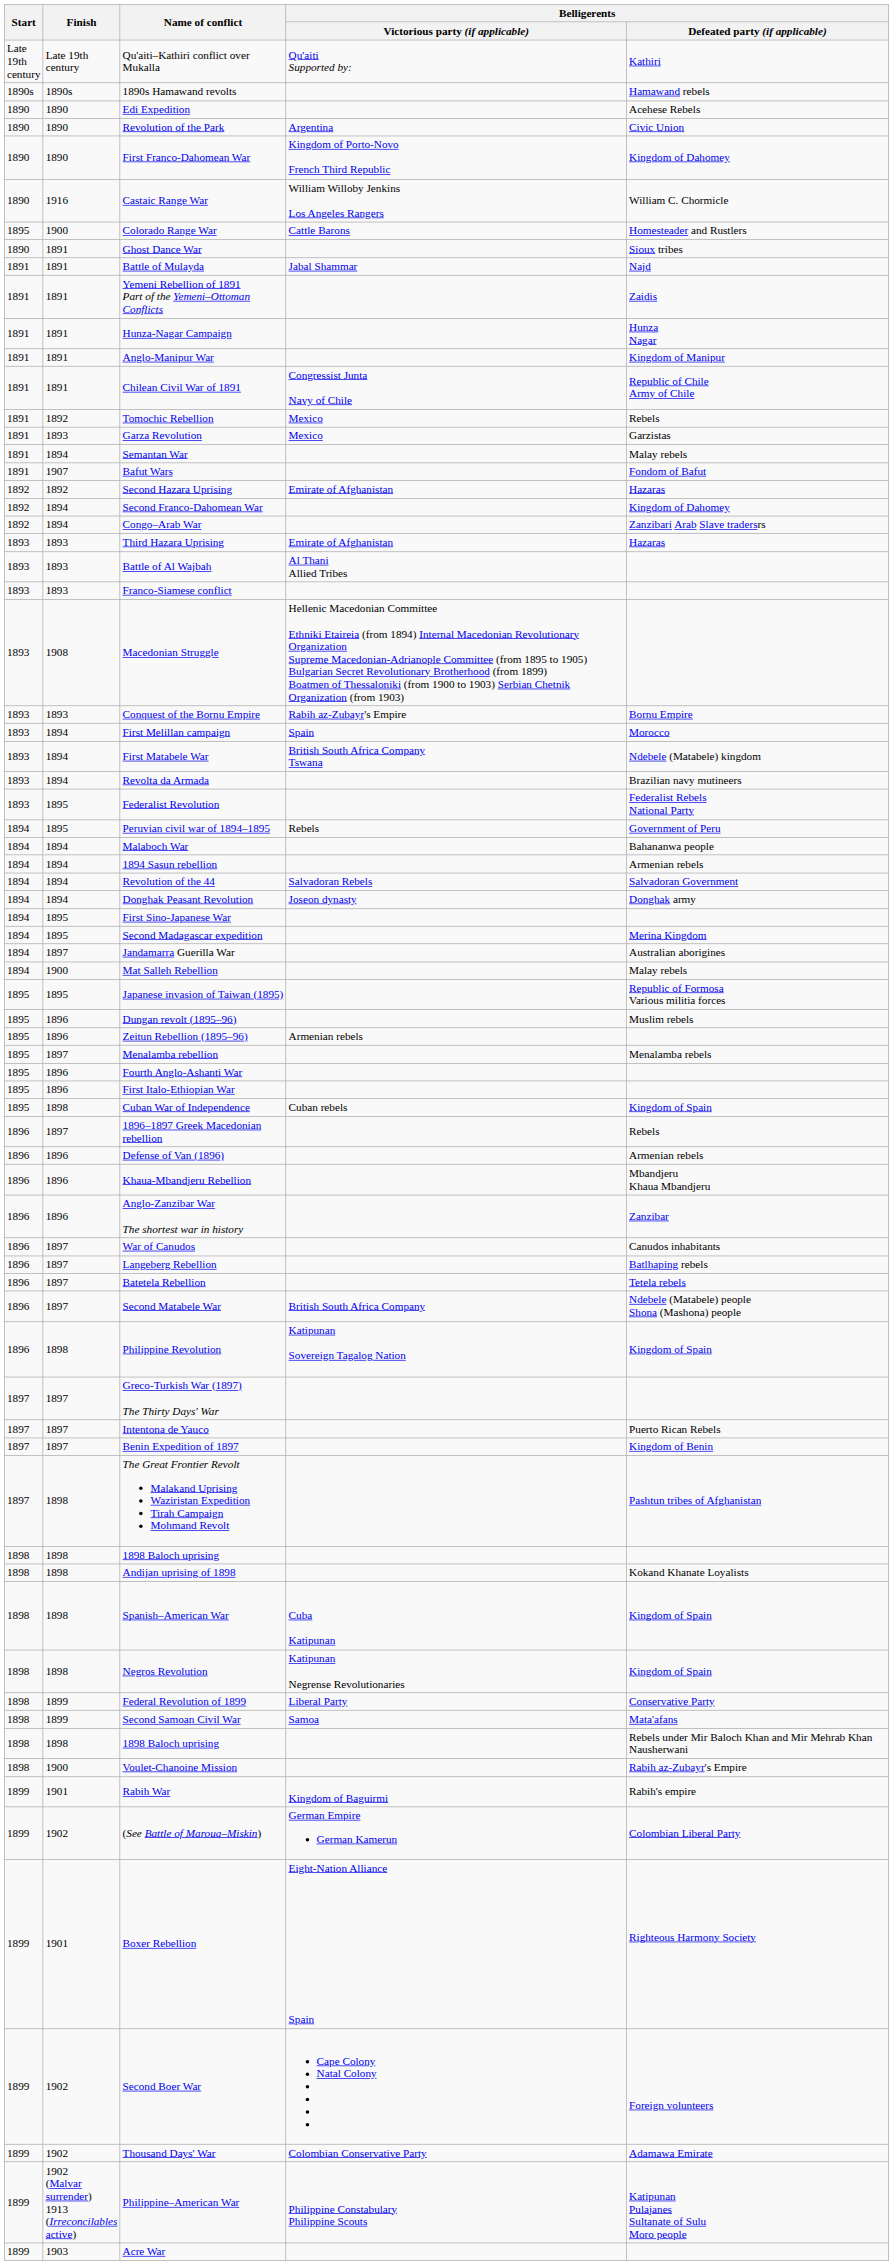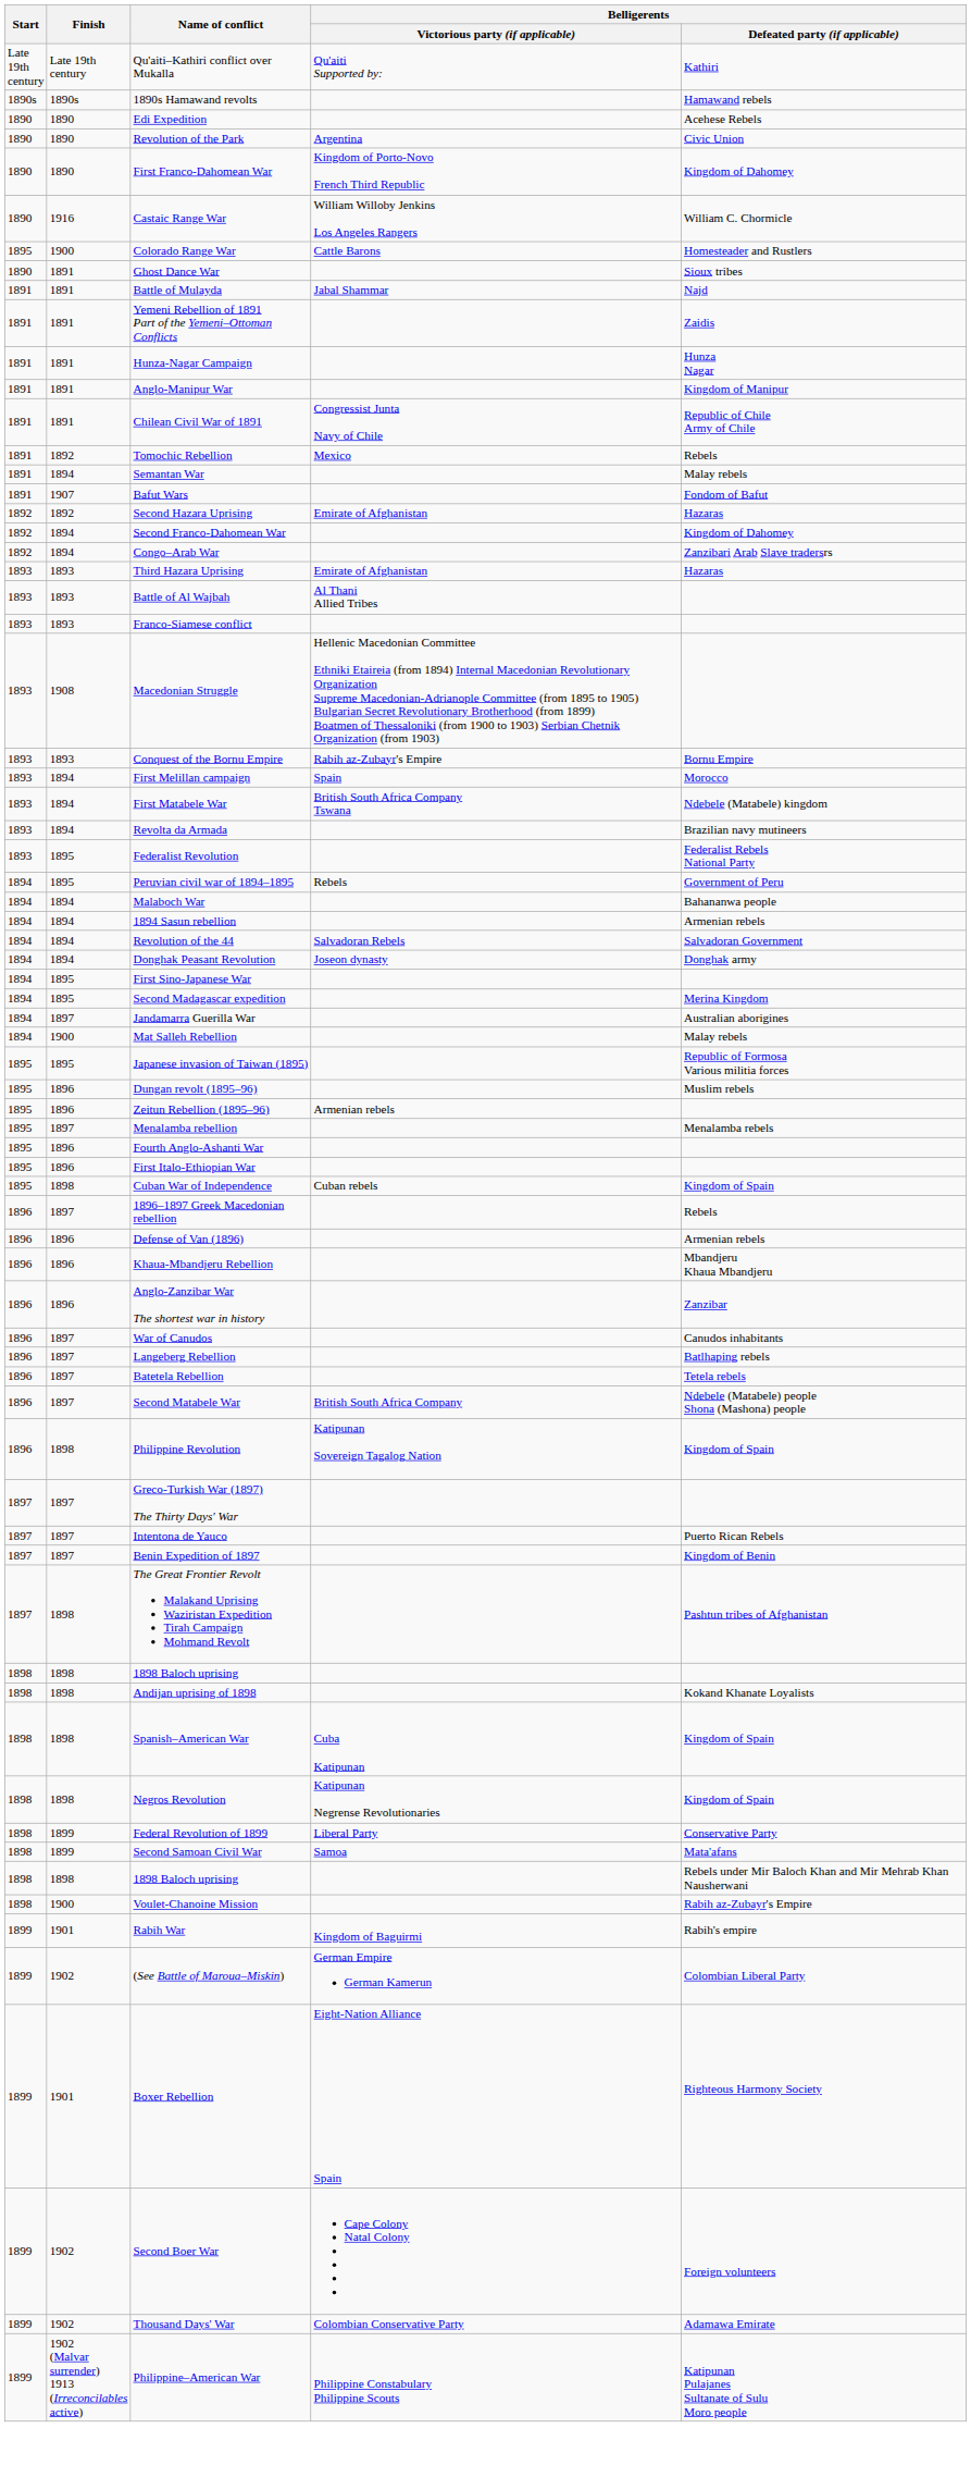- row: 1891 | 1893 | Garza Revolution | Mexico | Garzistas
- row: 1899 | 1903 | Acre War
